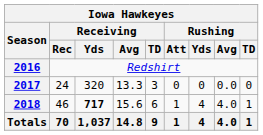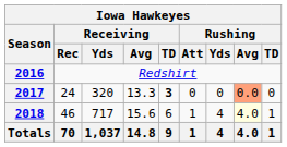2017 | Receiving / TD: normal -> bold
2017 | Rushing / Avg: no background -> lightsalmon background
2018 | Receiving / Yds: bold -> normal
2018 | Rushing / Avg: no background -> lightyellow background
